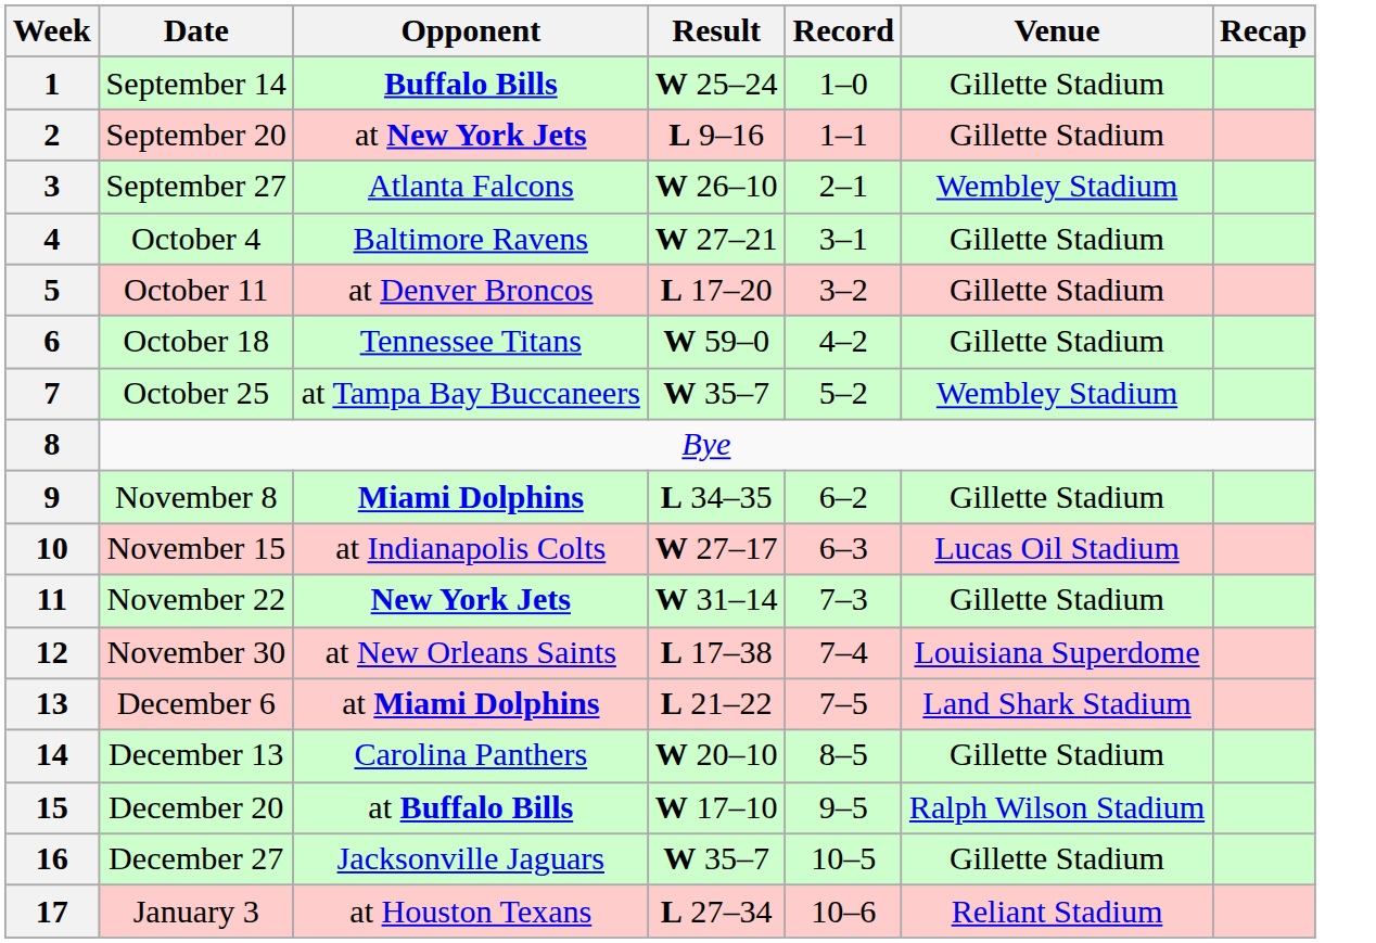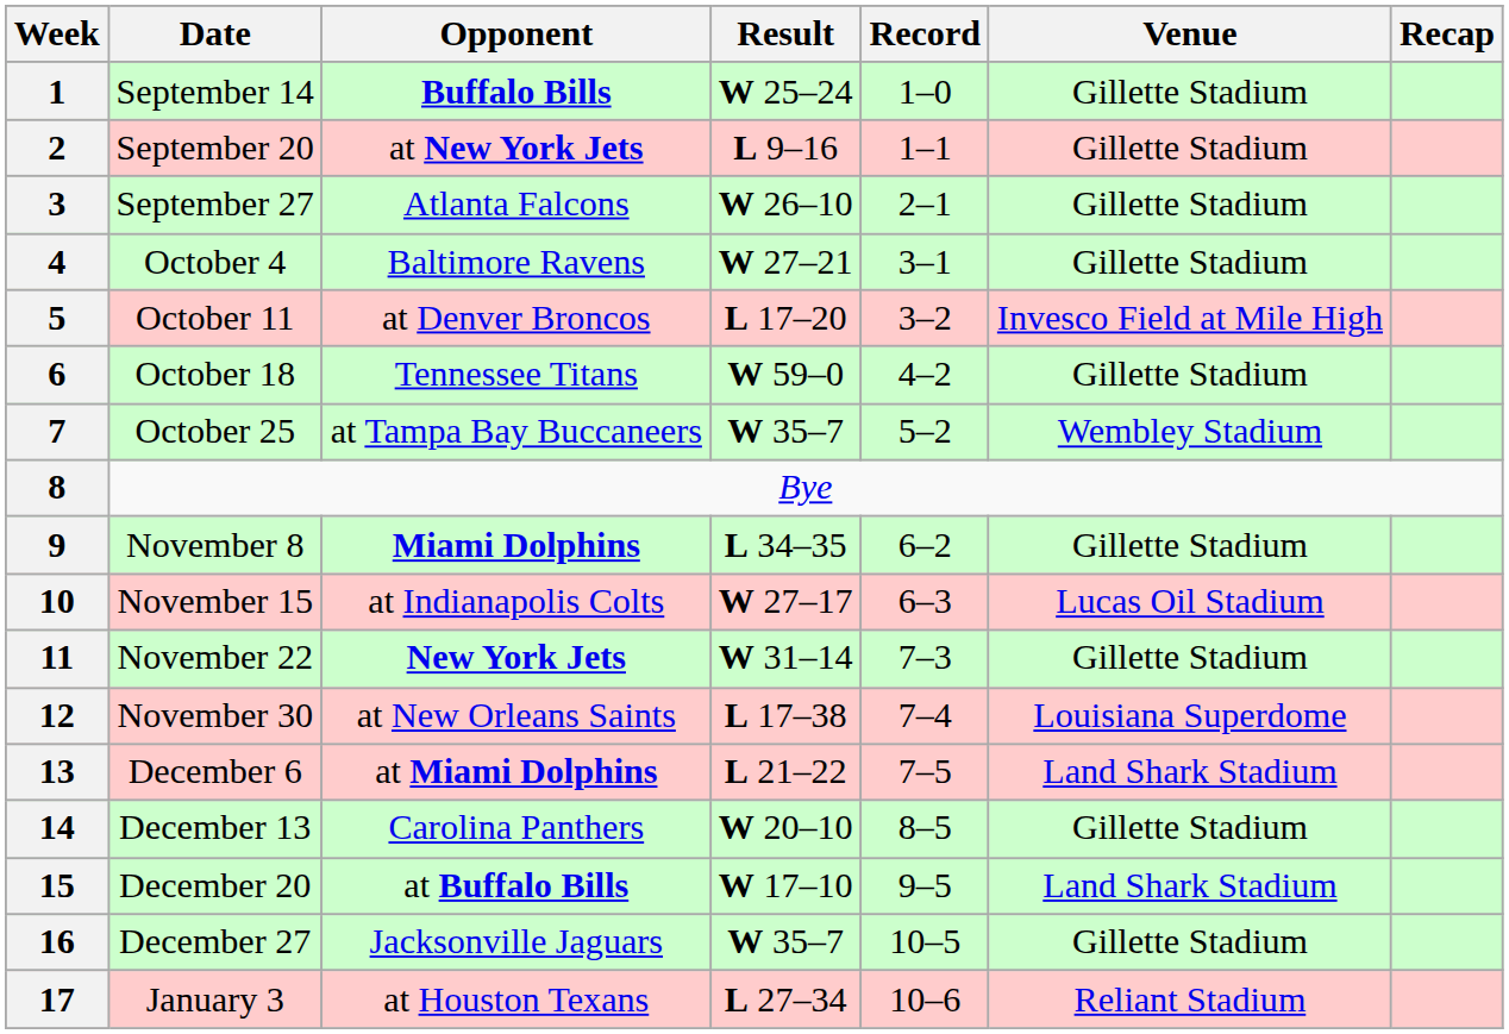3 | Venue: Wembley Stadium -> Gillette Stadium
5 | Venue: Gillette Stadium -> Invesco Field at Mile High
15 | Venue: Ralph Wilson Stadium -> Land Shark Stadium
